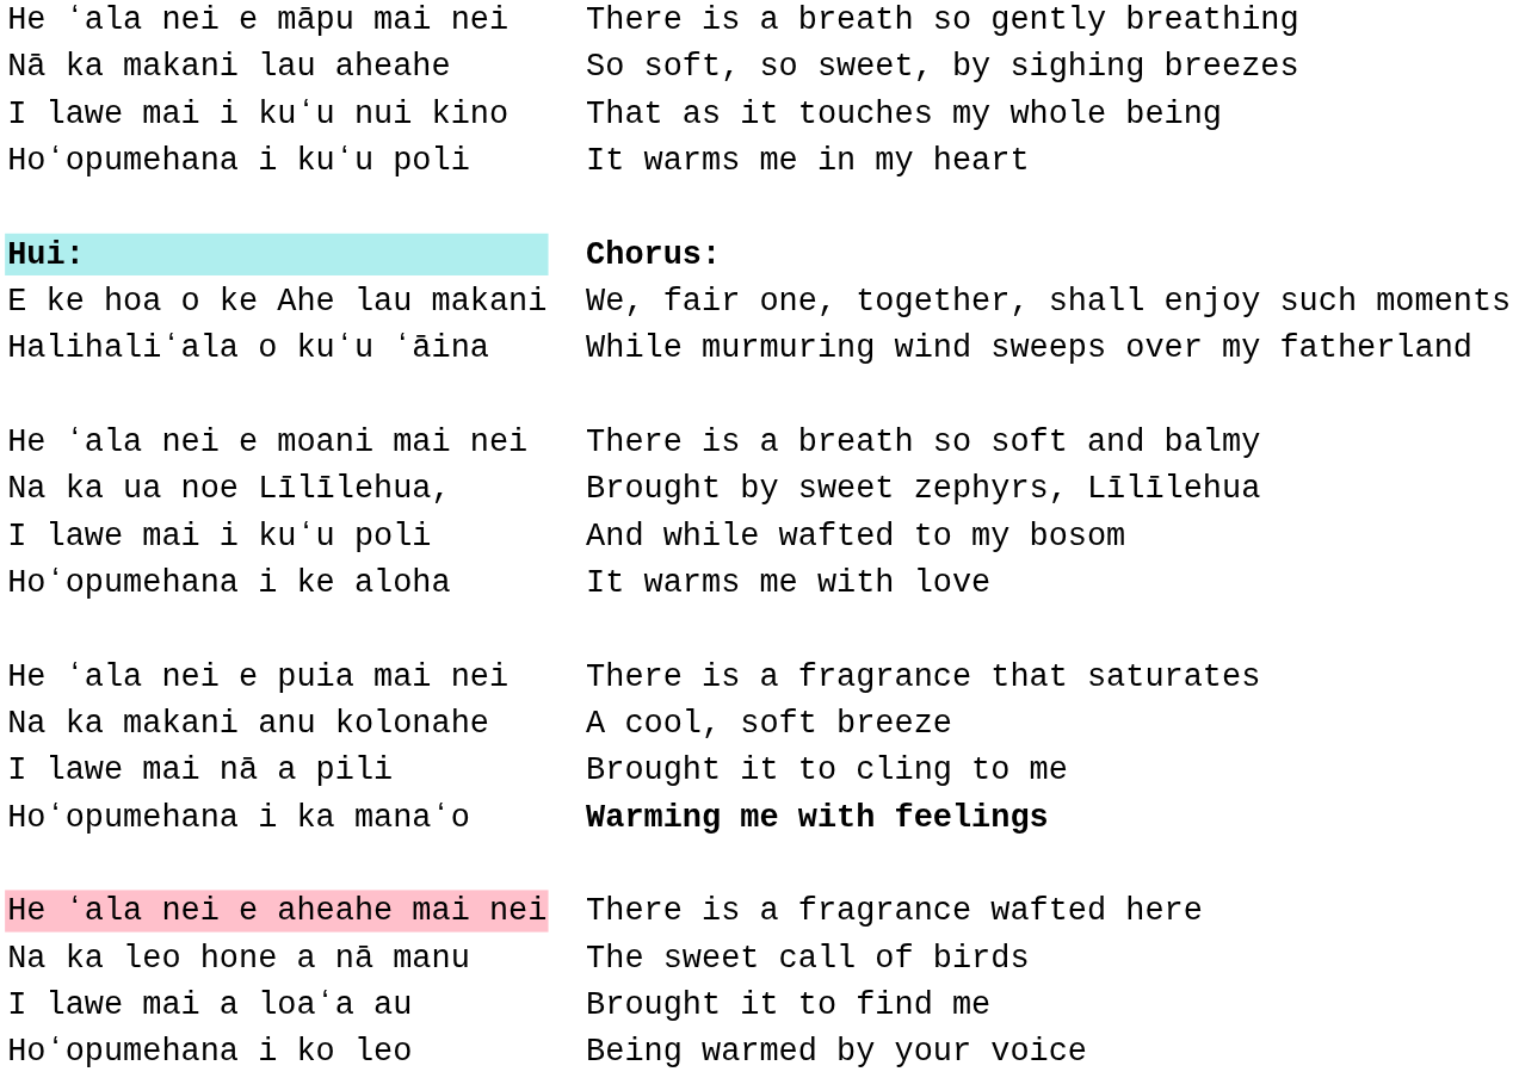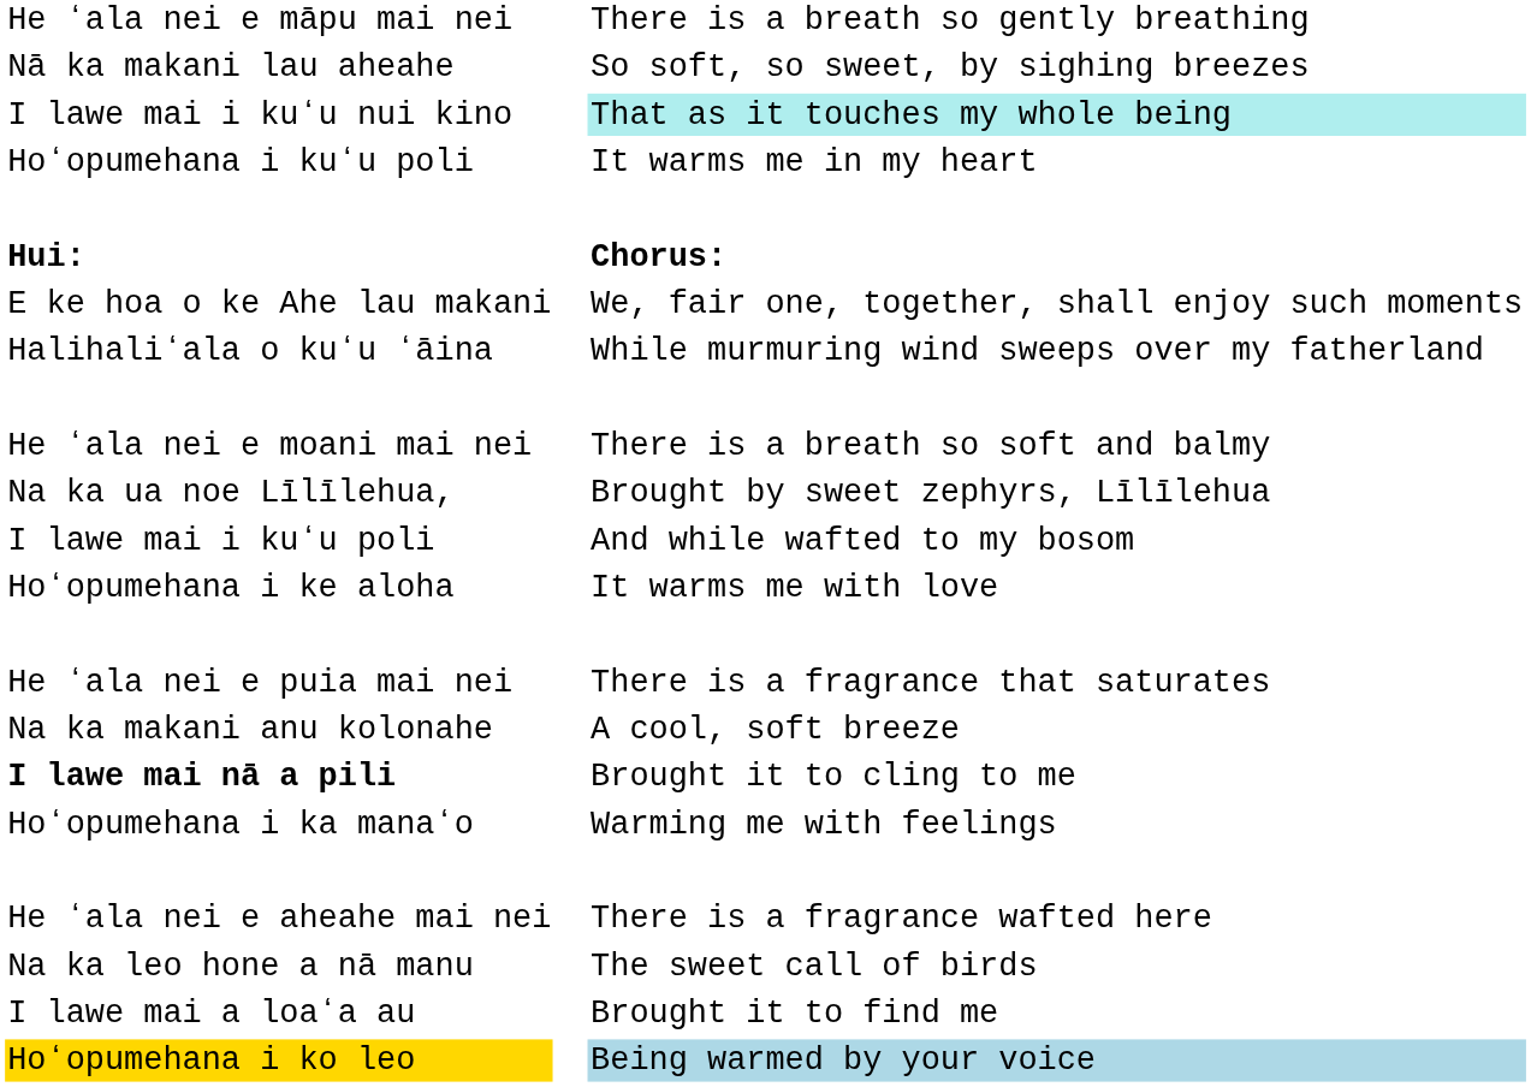I lawe mai i kuʻu nui kino | column 2: no background -> paleturquoise background
Hui: | column 1: paleturquoise background -> no background
I lawe mai nā a pili | column 1: normal -> bold
Hoʻopumehana i ka manaʻo | column 2: bold -> normal
He ʻala nei e aheahe mai nei | column 1: pink background -> no background
Hoʻopumehana i ko leo | column 1: no background -> gold background
Hoʻopumehana i ko leo | column 2: no background -> lightblue background
